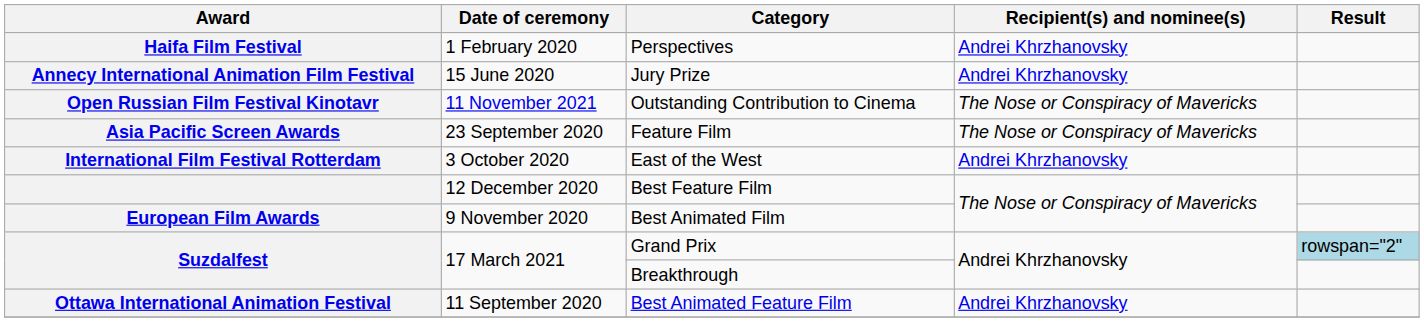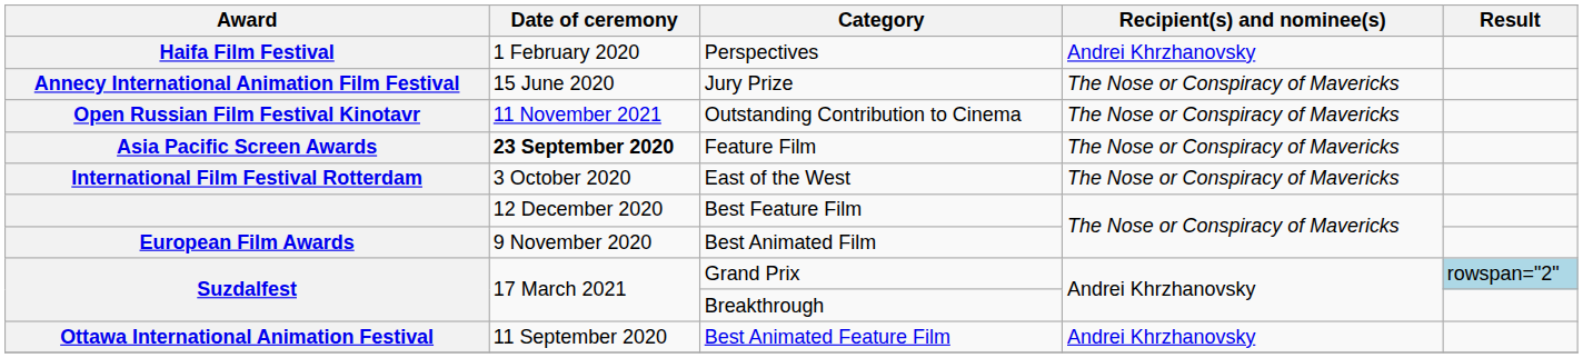Jury Prize | Recipient(s) and nominee(s): Andrei Khrzhanovsky -> The Nose or Conspiracy of Mavericks
Feature Film | Date of ceremony: normal -> bold
East of the West | Recipient(s) and nominee(s): Andrei Khrzhanovsky -> The Nose or Conspiracy of Mavericks
